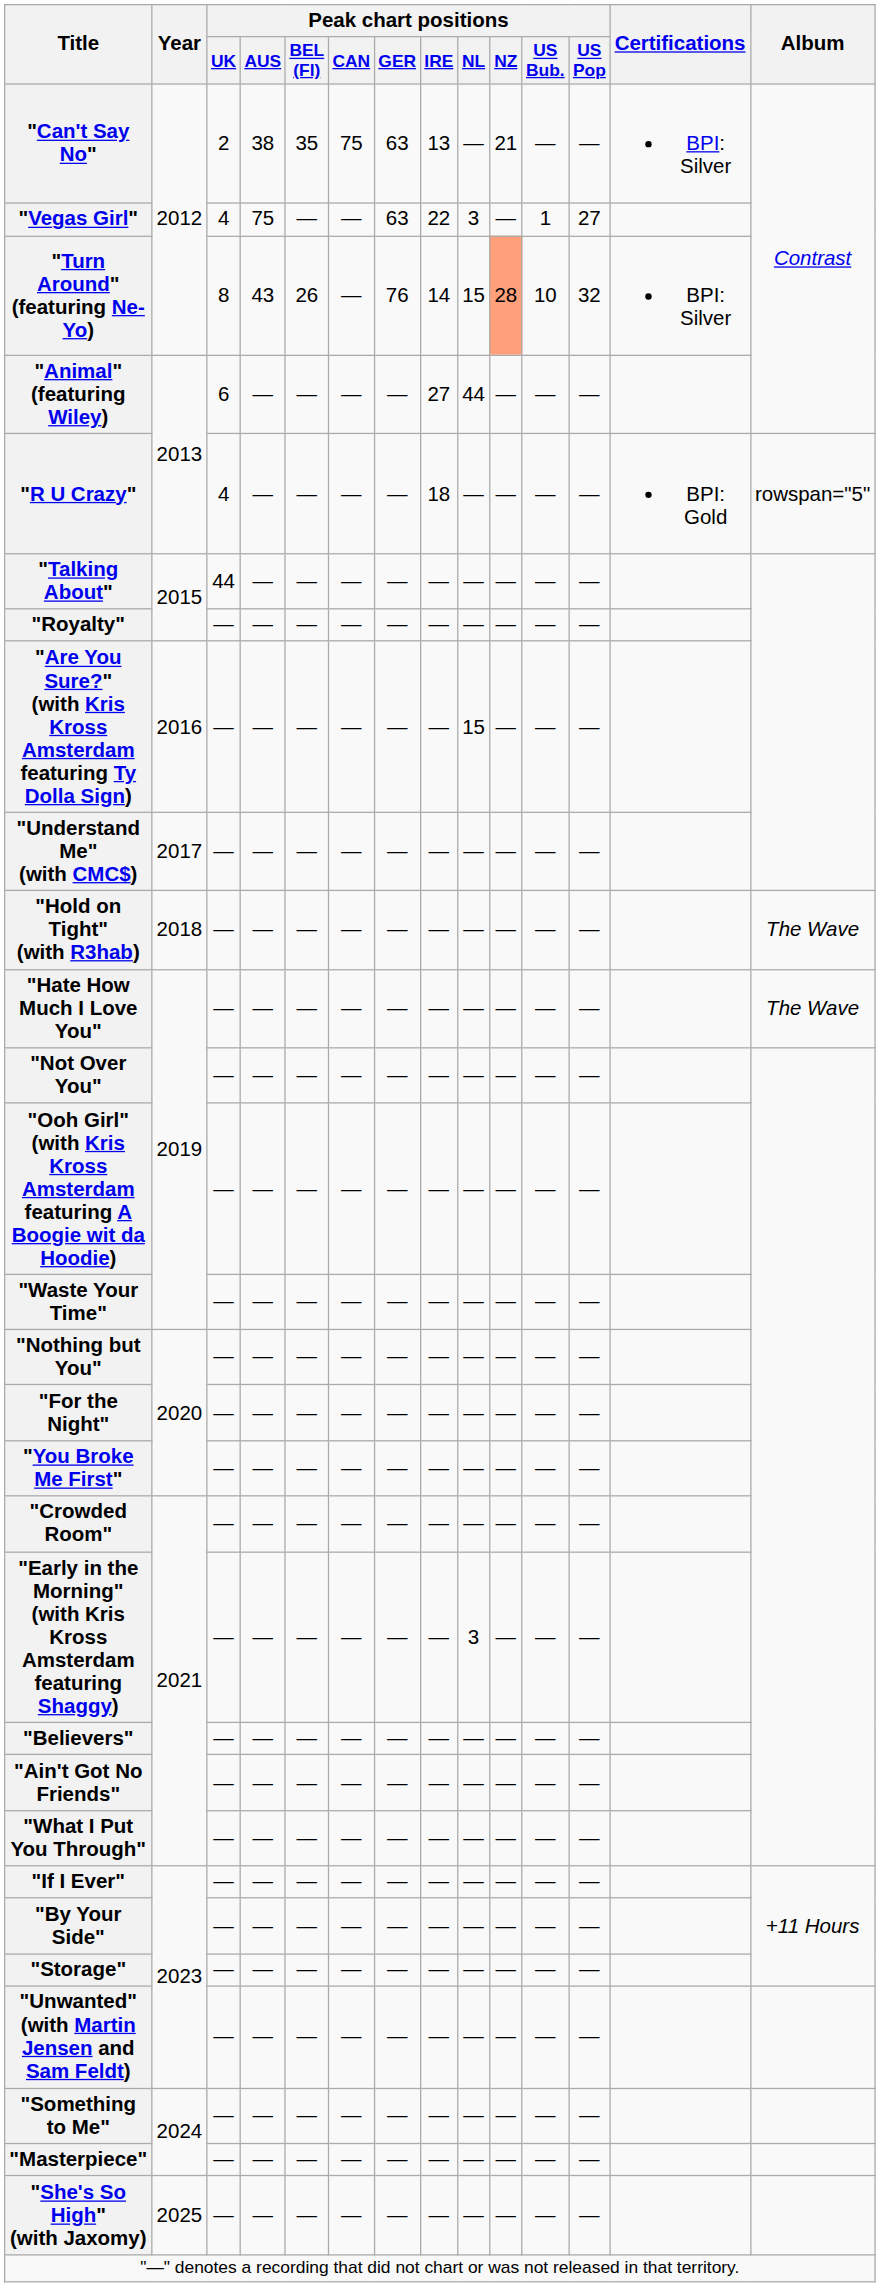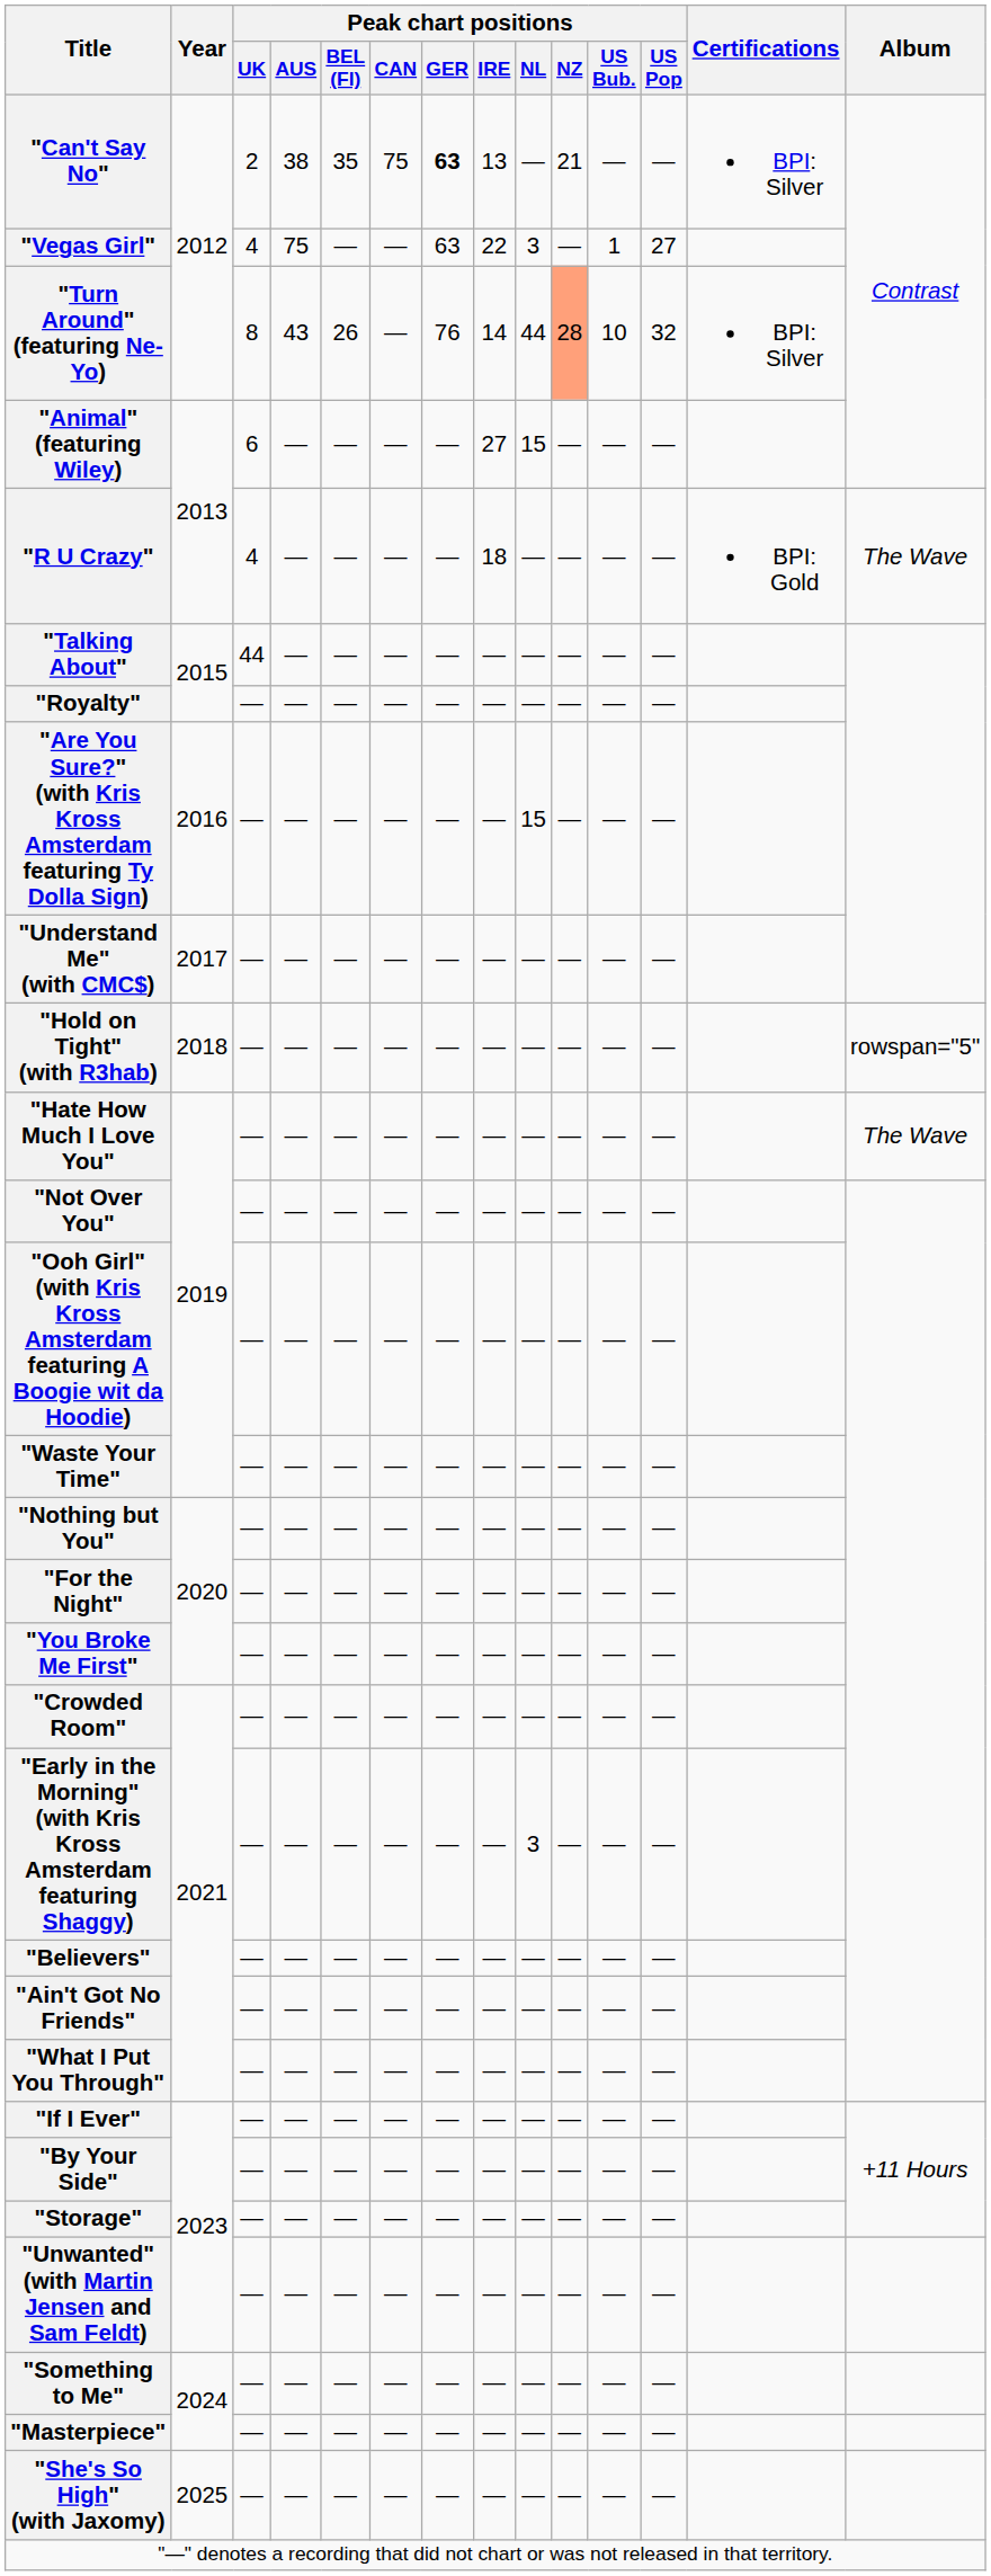"Can't Say No" | Peak chart positions / GER: normal -> bold
"Turn Around" (featuring Ne-Yo) | Peak chart positions / NL: 15 -> 44
"Animal" (featuring Wiley) | Peak chart positions / NL: 44 -> 15
"R U Crazy" | Album: rowspan="5" -> The Wave
"Hold on Tight" (with R3hab) | Album: The Wave -> rowspan="5"
